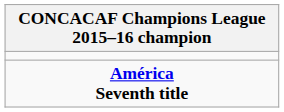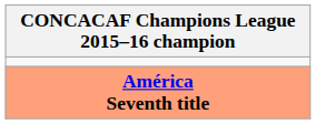row 3 | column 1: no background -> lightsalmon background
